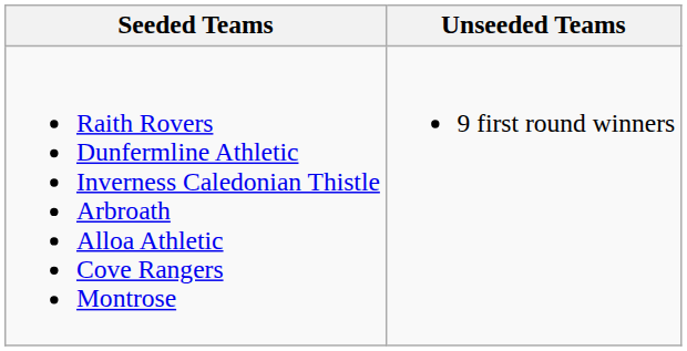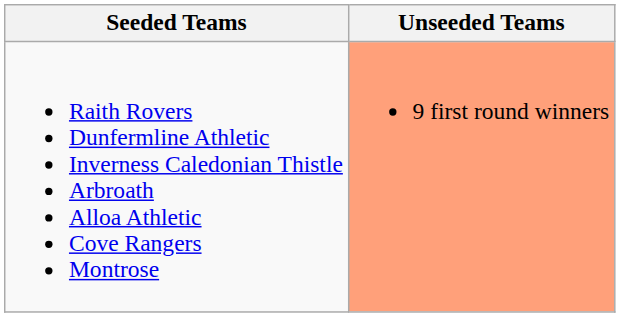row 2 | Unseeded Teams: no background -> lightsalmon background
